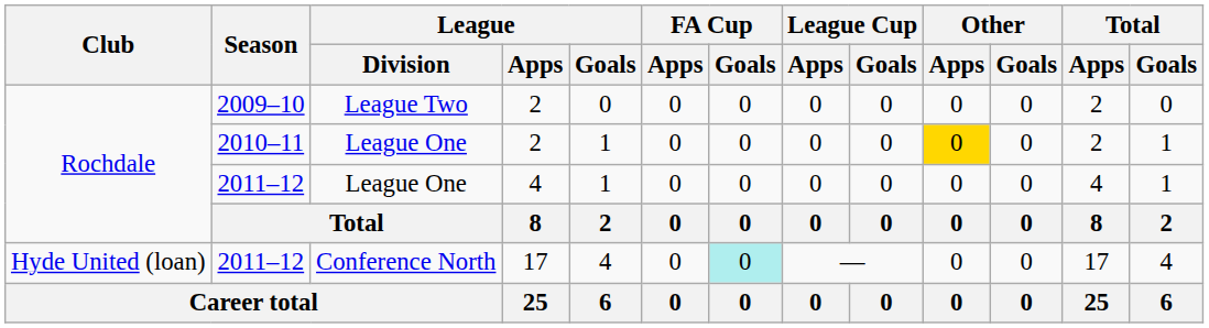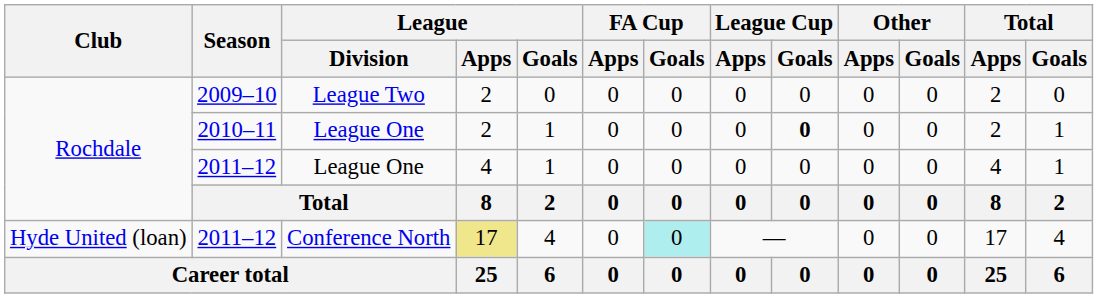2010–11 | League Cup / Goals: normal -> bold
2010–11 | Other / Apps: gold background -> no background
2011–12 / Conference North | League / Apps: no background -> khaki background
